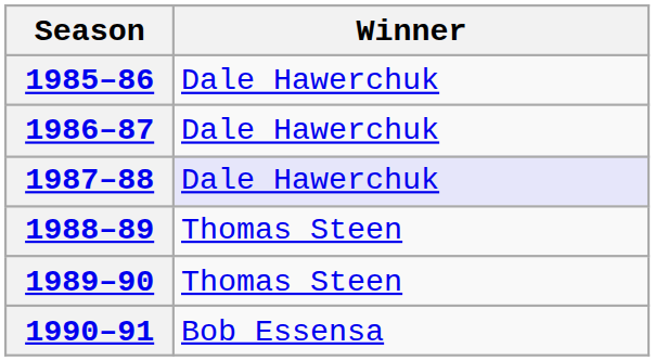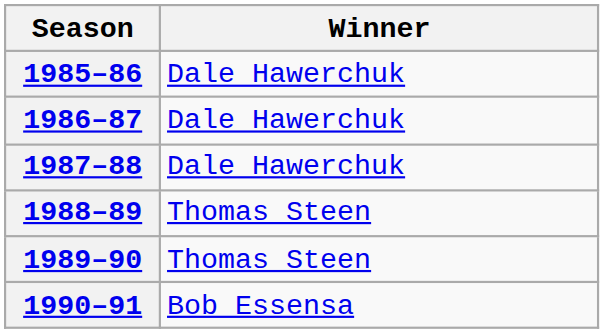1987–88 | Winner: lavender background -> no background
